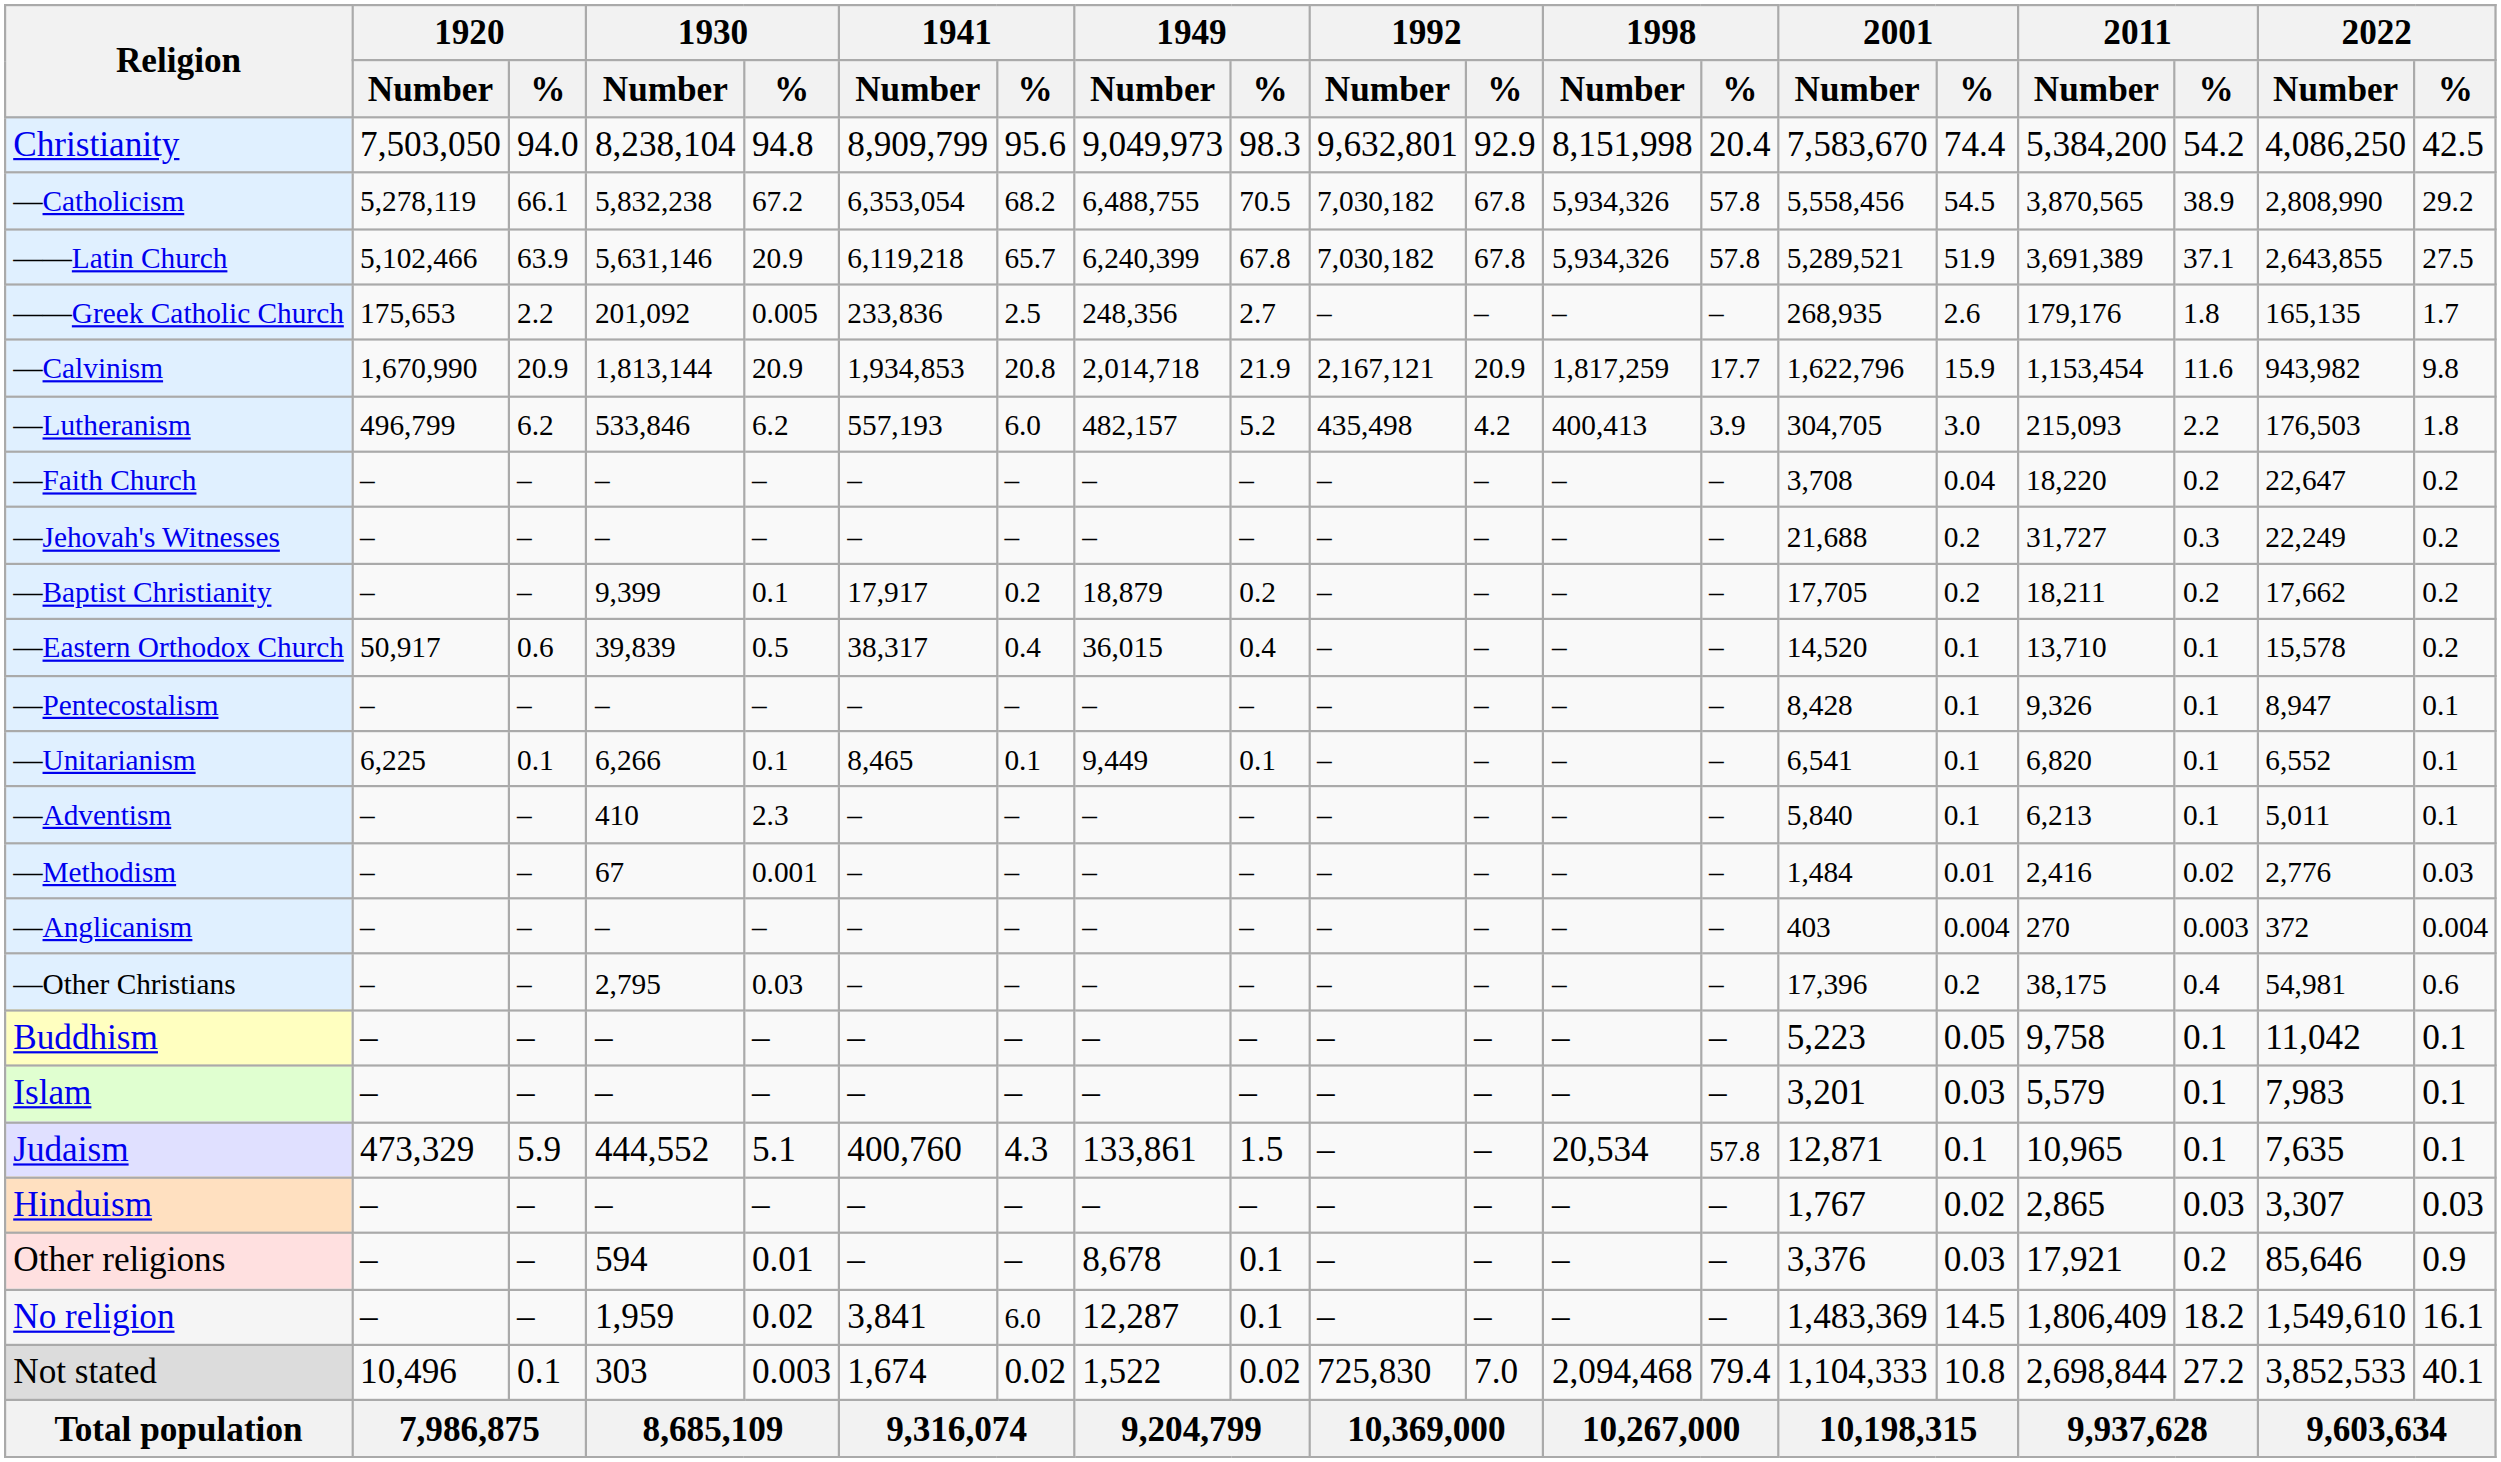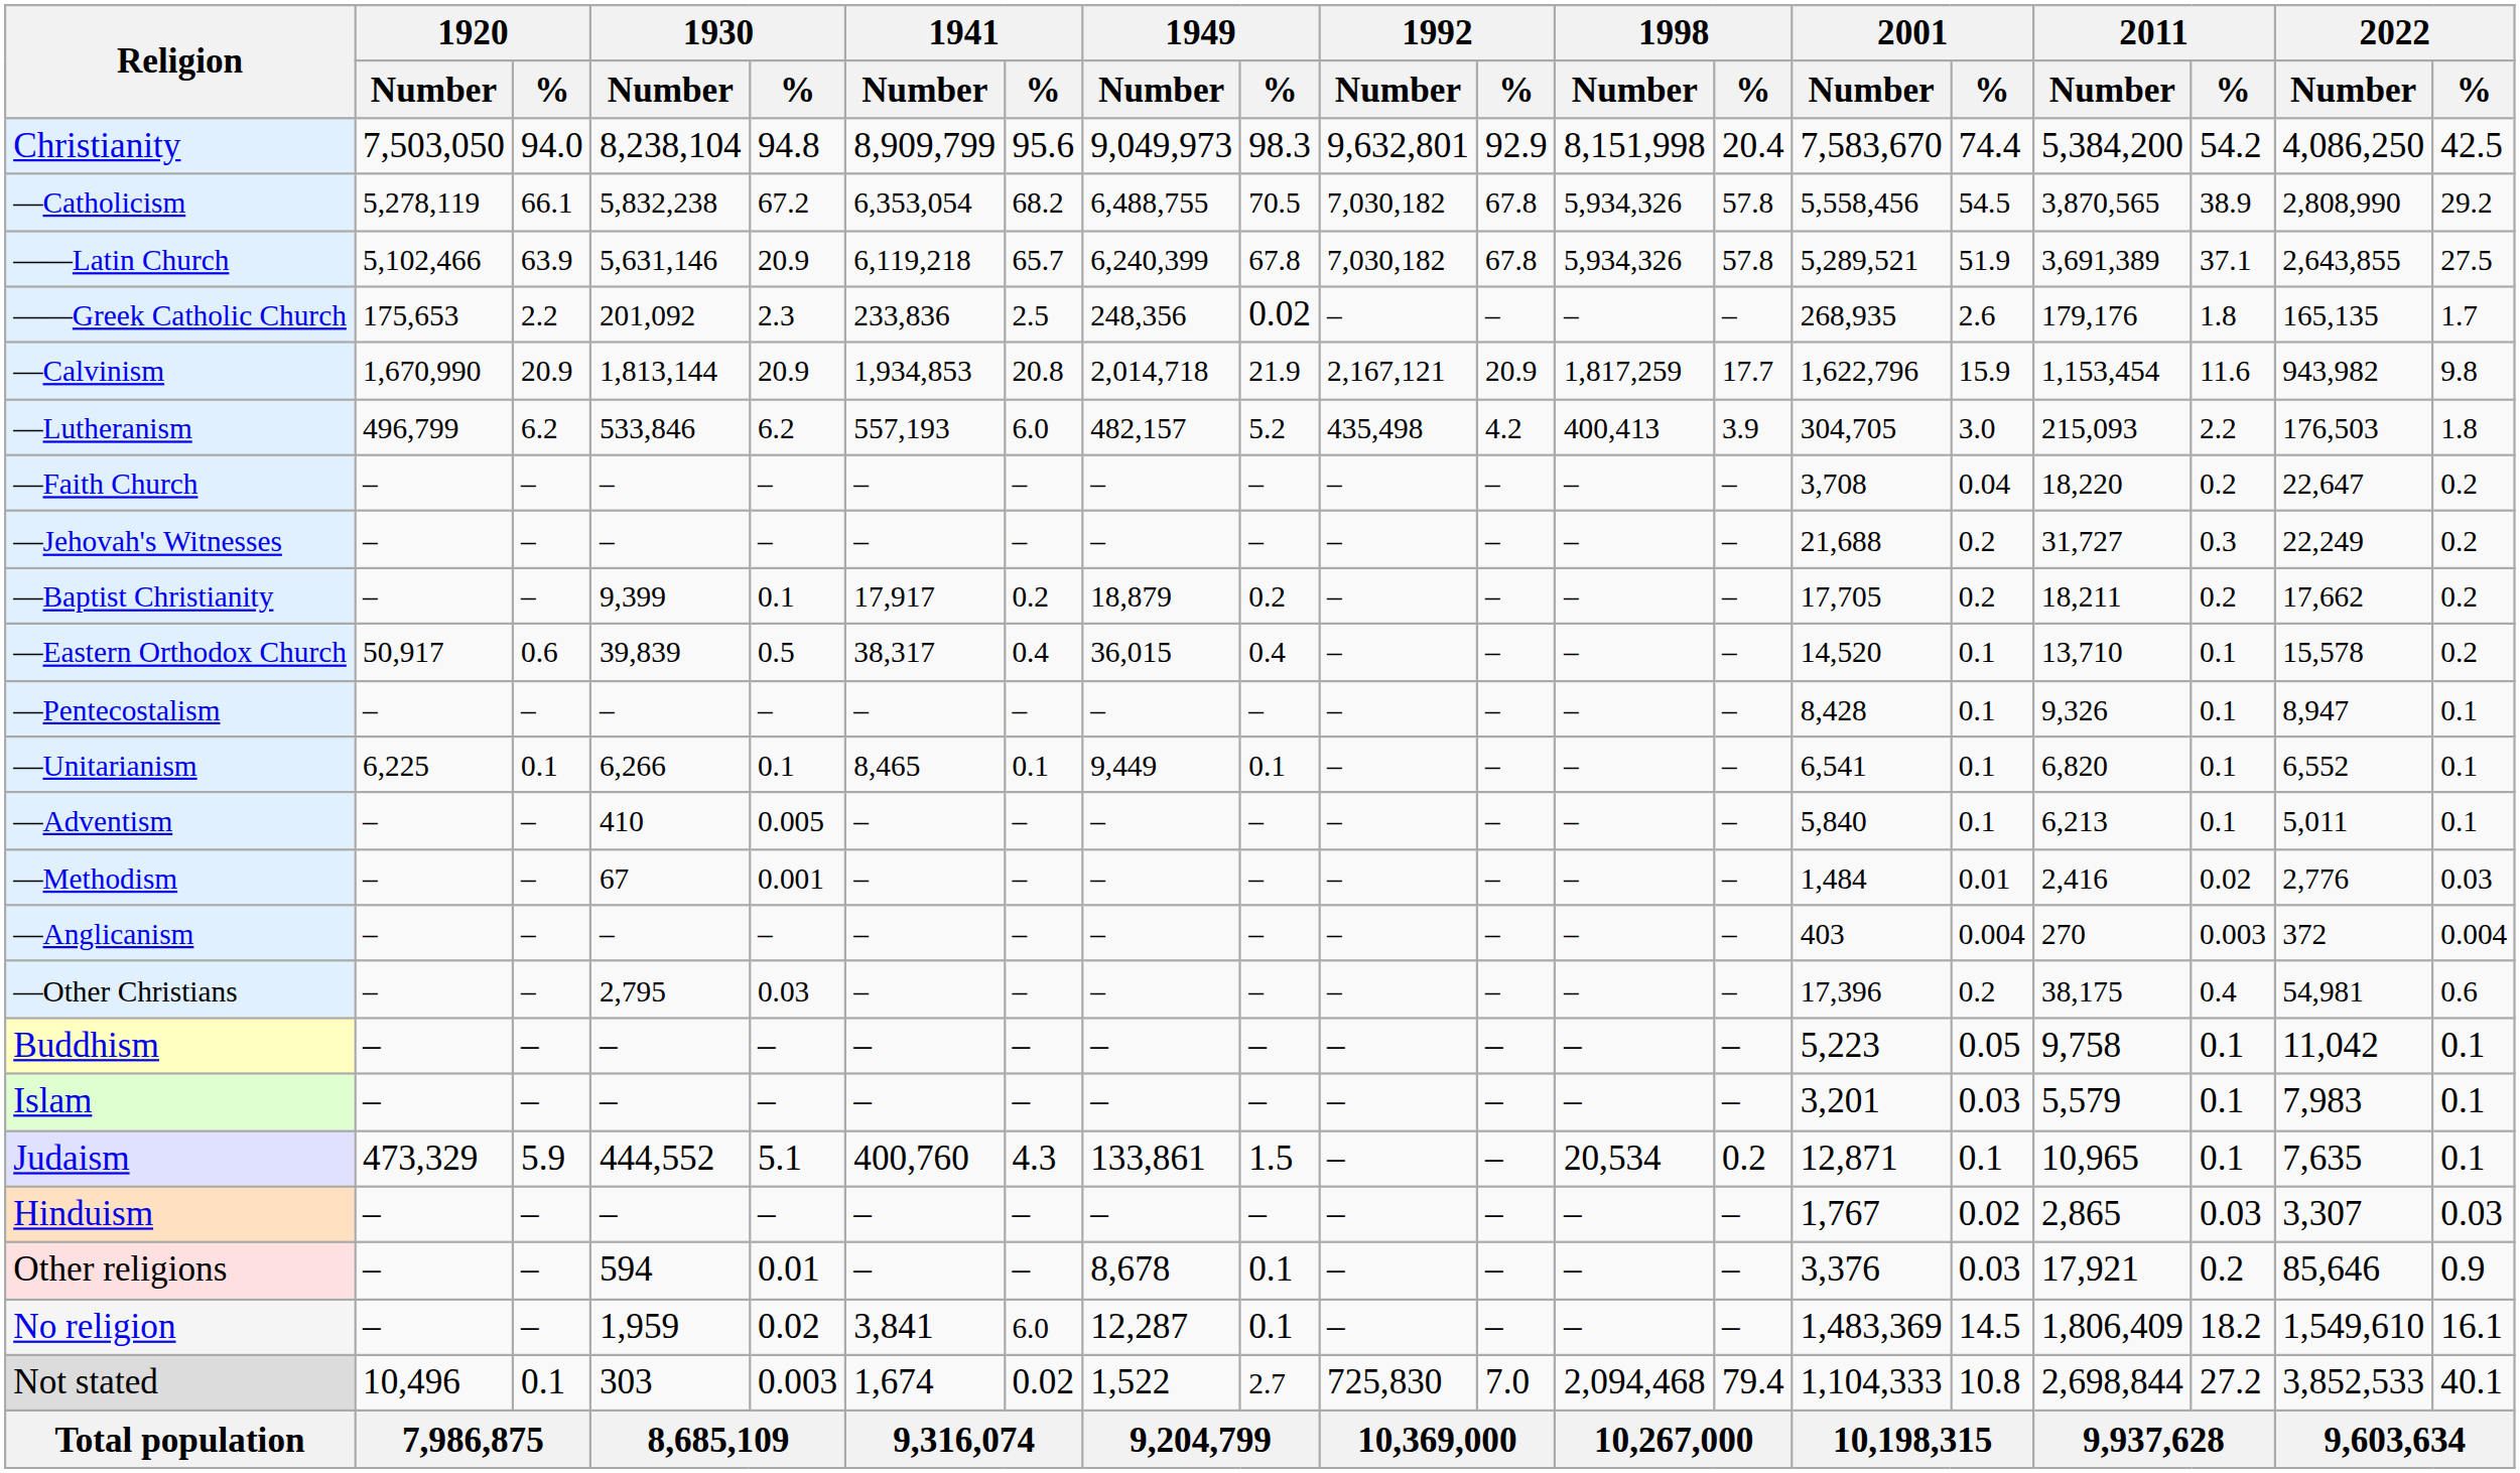——Greek Catholic Church | 1930 / %: 0.005 -> 2.3
——Greek Catholic Church | 1949 / %: 2.7 -> 0.02
—Adventism | 1930 / %: 2.3 -> 0.005
Judaism | 1998 / %: 57.8 -> 0.2
Not stated | 1949 / %: 0.02 -> 2.7
